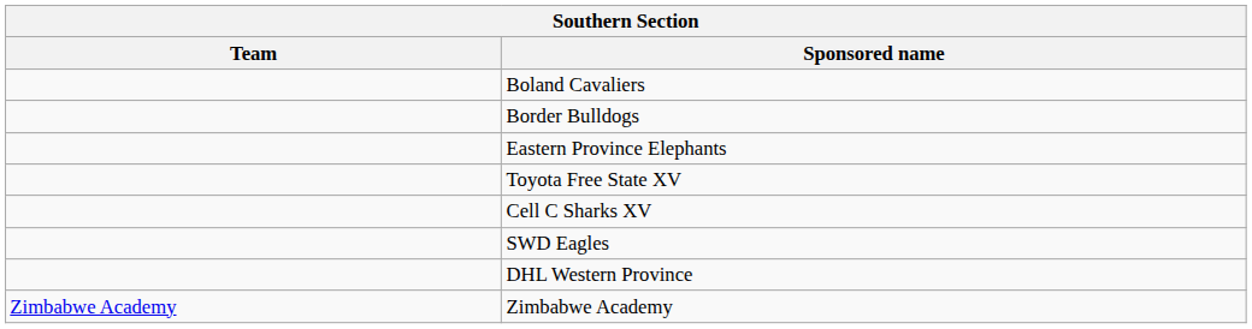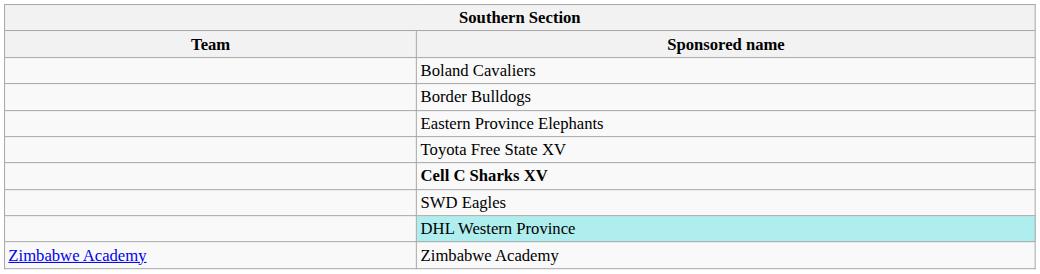Cell C Sharks XV | Sponsored name: normal -> bold
DHL Western Province | Sponsored name: no background -> paleturquoise background
